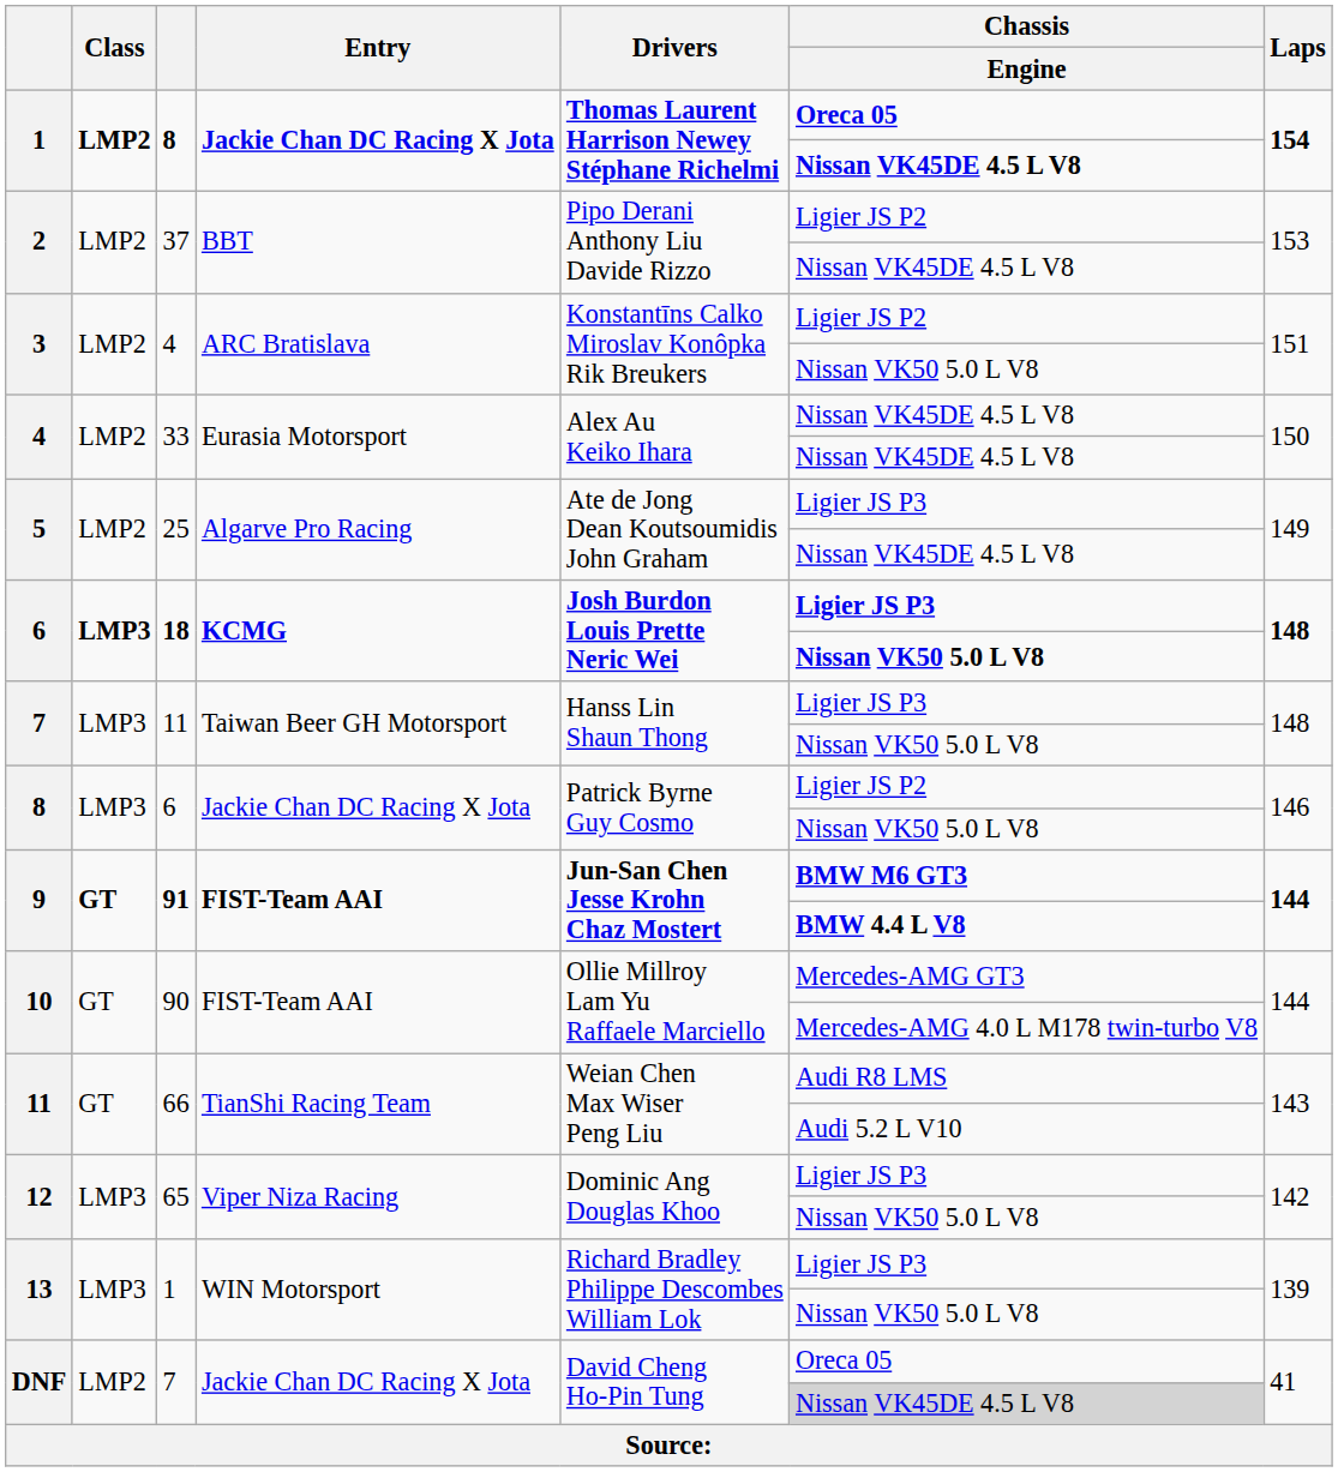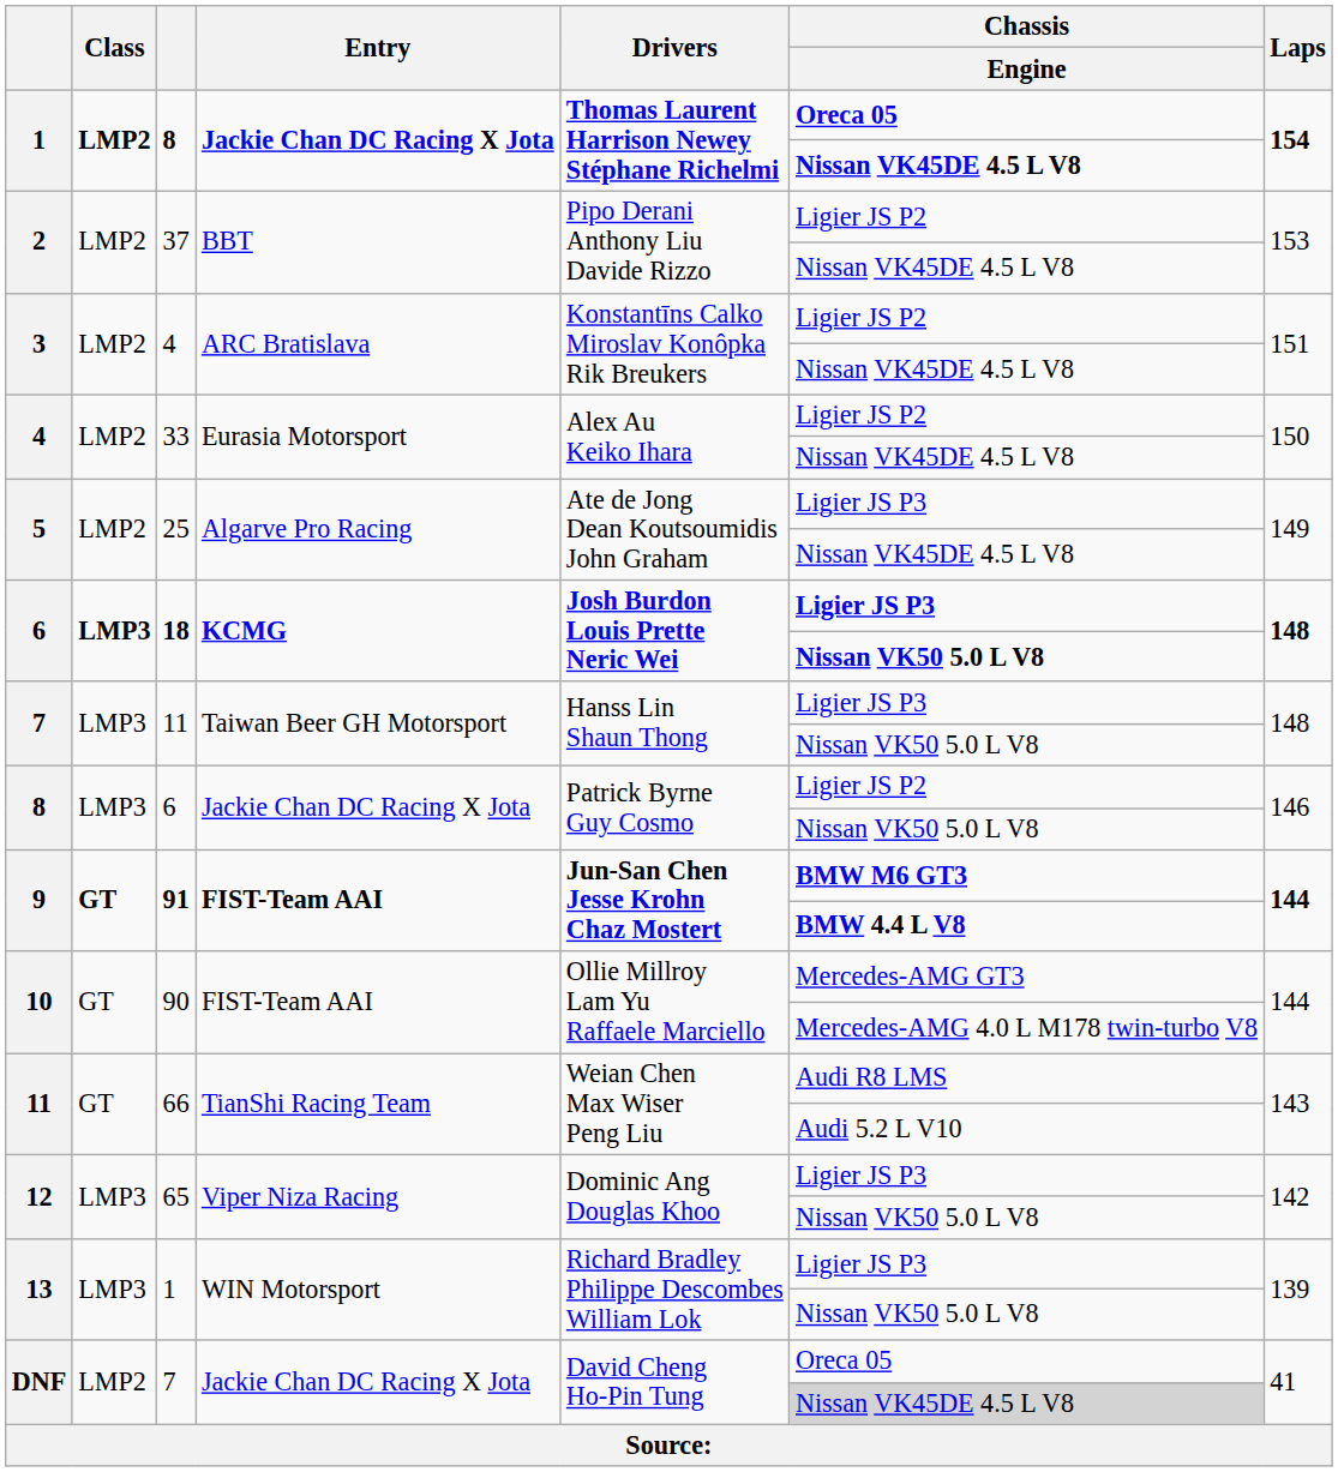row 8 | Chassis / Engine: Nissan VK50 5.0 L V8 -> Nissan VK45DE 4.5 L V8
row 9 | Chassis / Engine: Nissan VK45DE 4.5 L V8 -> Ligier JS P2
